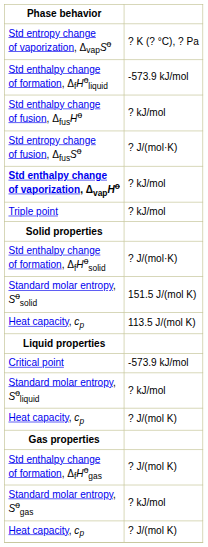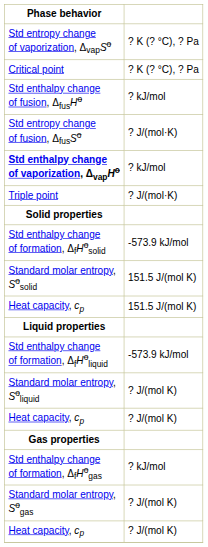row 3 | Phase behavior: Std enthalpy change of formation, ΔfHoliquid -> Critical point
row 3 | column 2: -573.9 kJ/mol -> ? K (? °C), ? Pa
row 7 | column 2: ? kJ/mol -> ? J/(mol·K)
row 9 | column 2: ? J/(mol·K) -> -573.9 kJ/mol
row 11 | column 2: 113.5 J/(mol K) -> 151.5 J/(mol K)
row 13 | Phase behavior: Critical point -> Std enthalpy change of formation, ΔfHoliquid
row 14 | column 2: ? kJ/mol -> ? J/(mol K)
row 17 | column 2: ? J/(mol K) -> ? kJ/mol
row 18 | column 2: ? kJ/mol -> ? J/(mol K)
